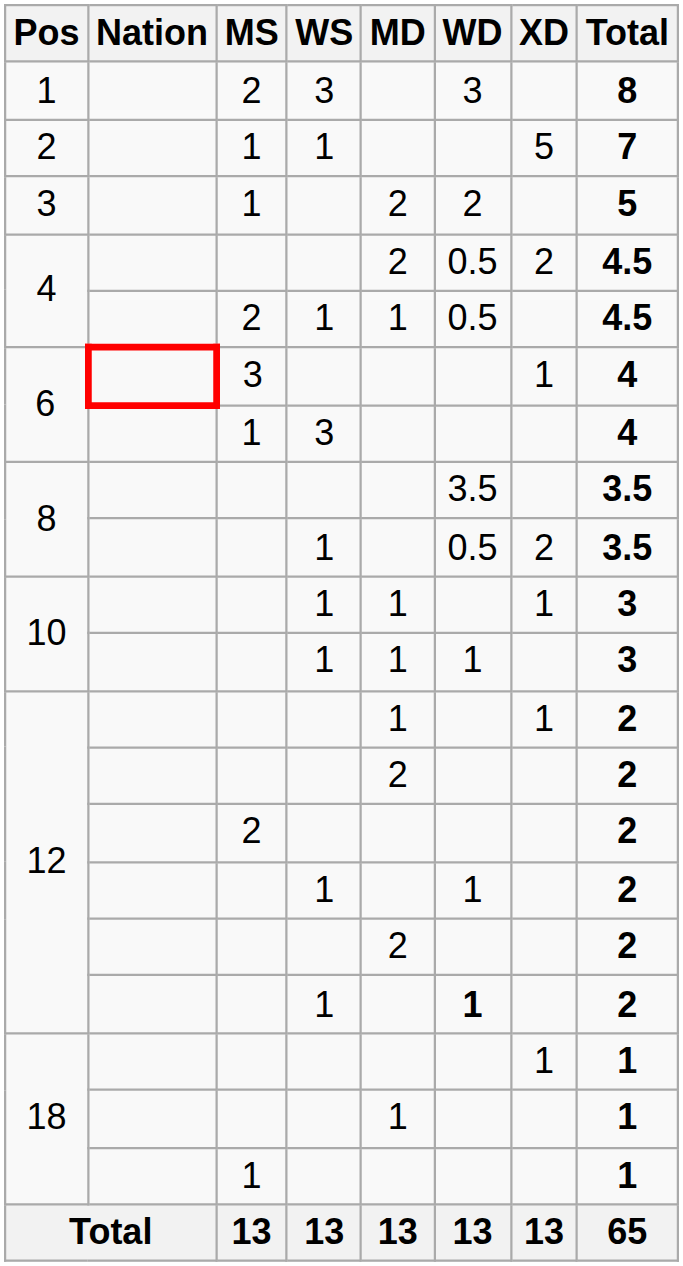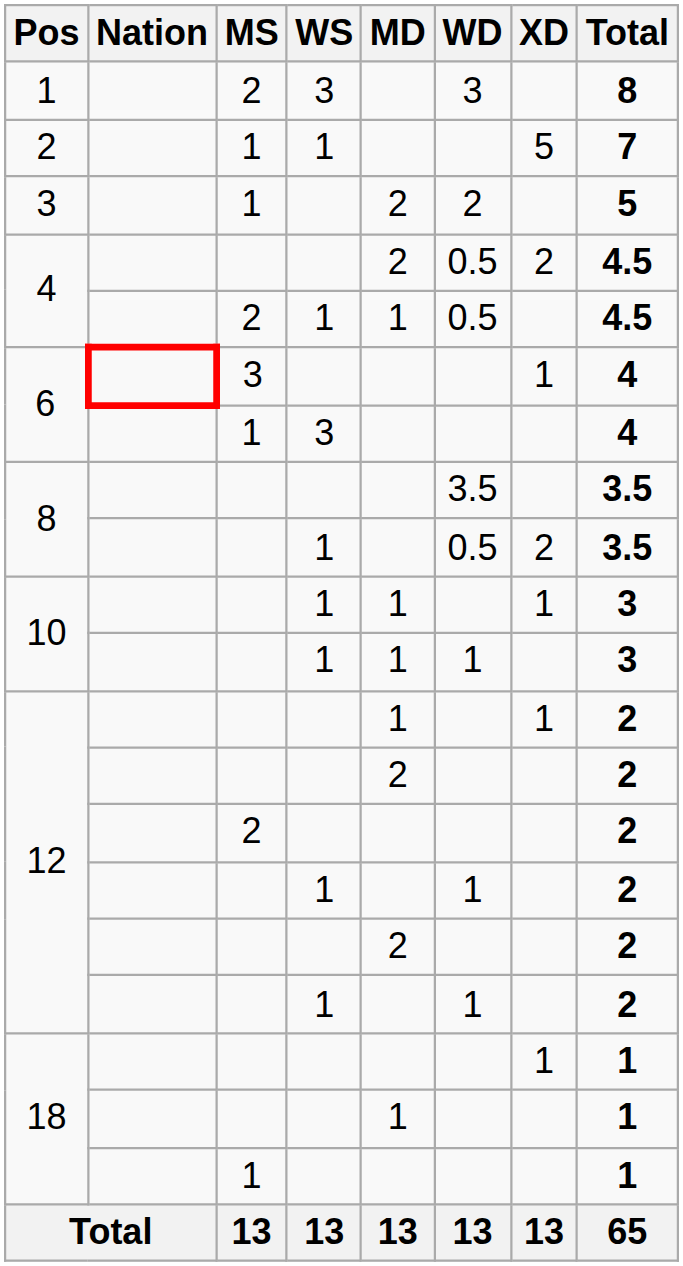row 18 | WD: bold -> normal
